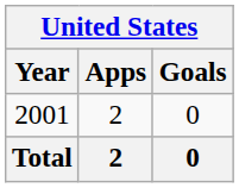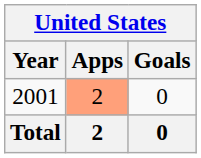2001 | Apps: no background -> lightsalmon background
